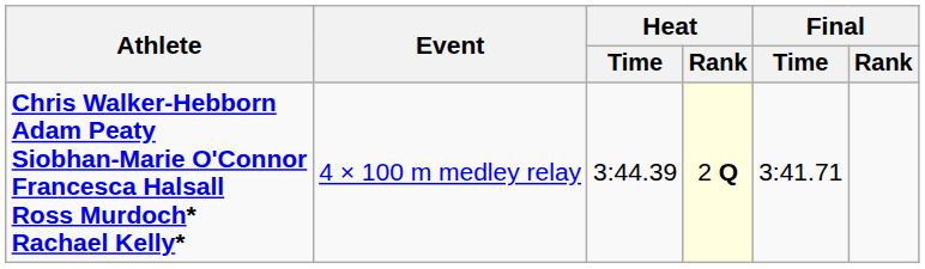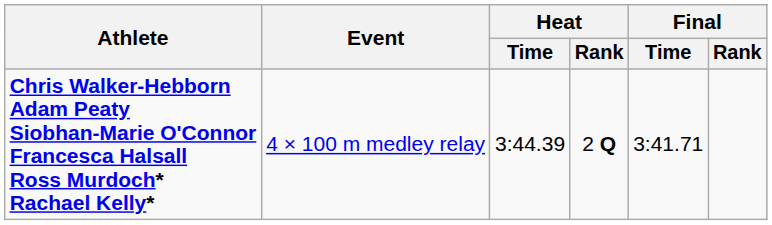row 3 | Heat / Rank: lightyellow background -> no background
